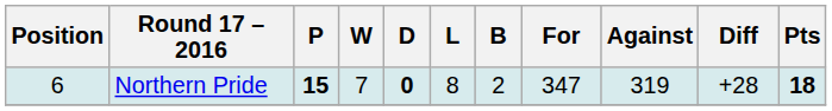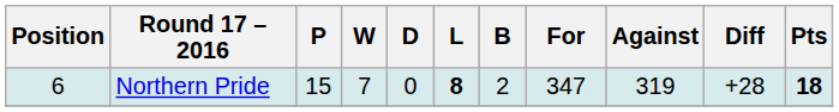Northern Pride | P: bold -> normal
Northern Pride | D: bold -> normal
Northern Pride | L: normal -> bold
